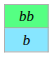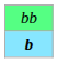row 2 | column 1: normal -> bold
